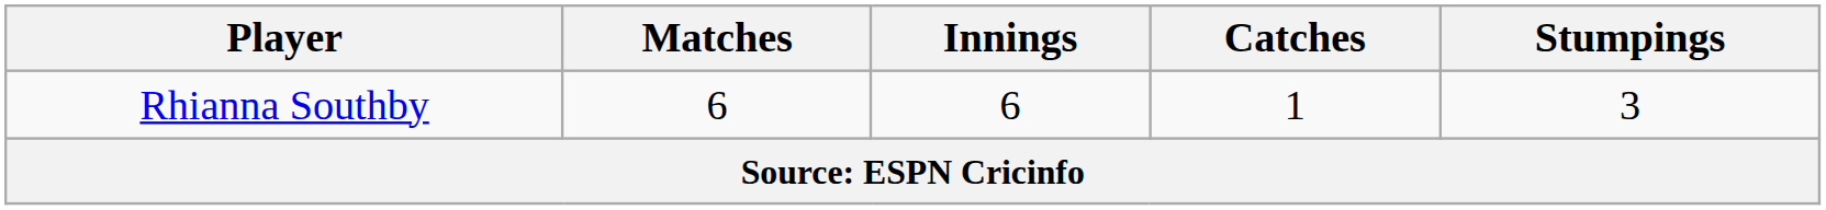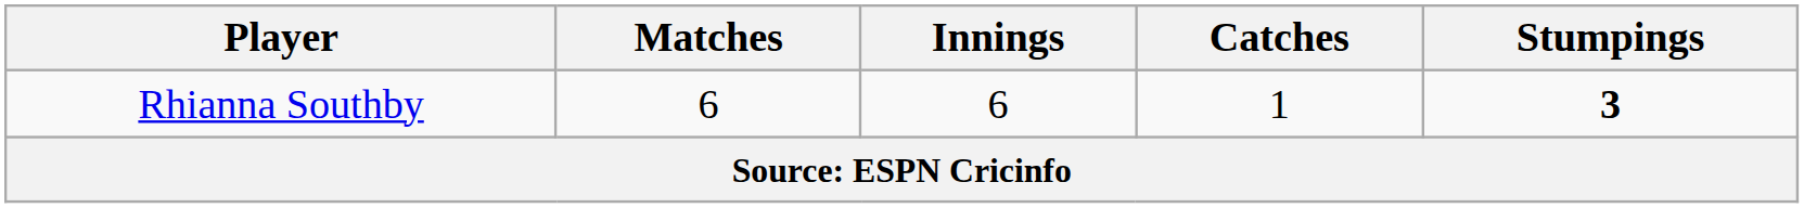Rhianna Southby | Stumpings: normal -> bold
